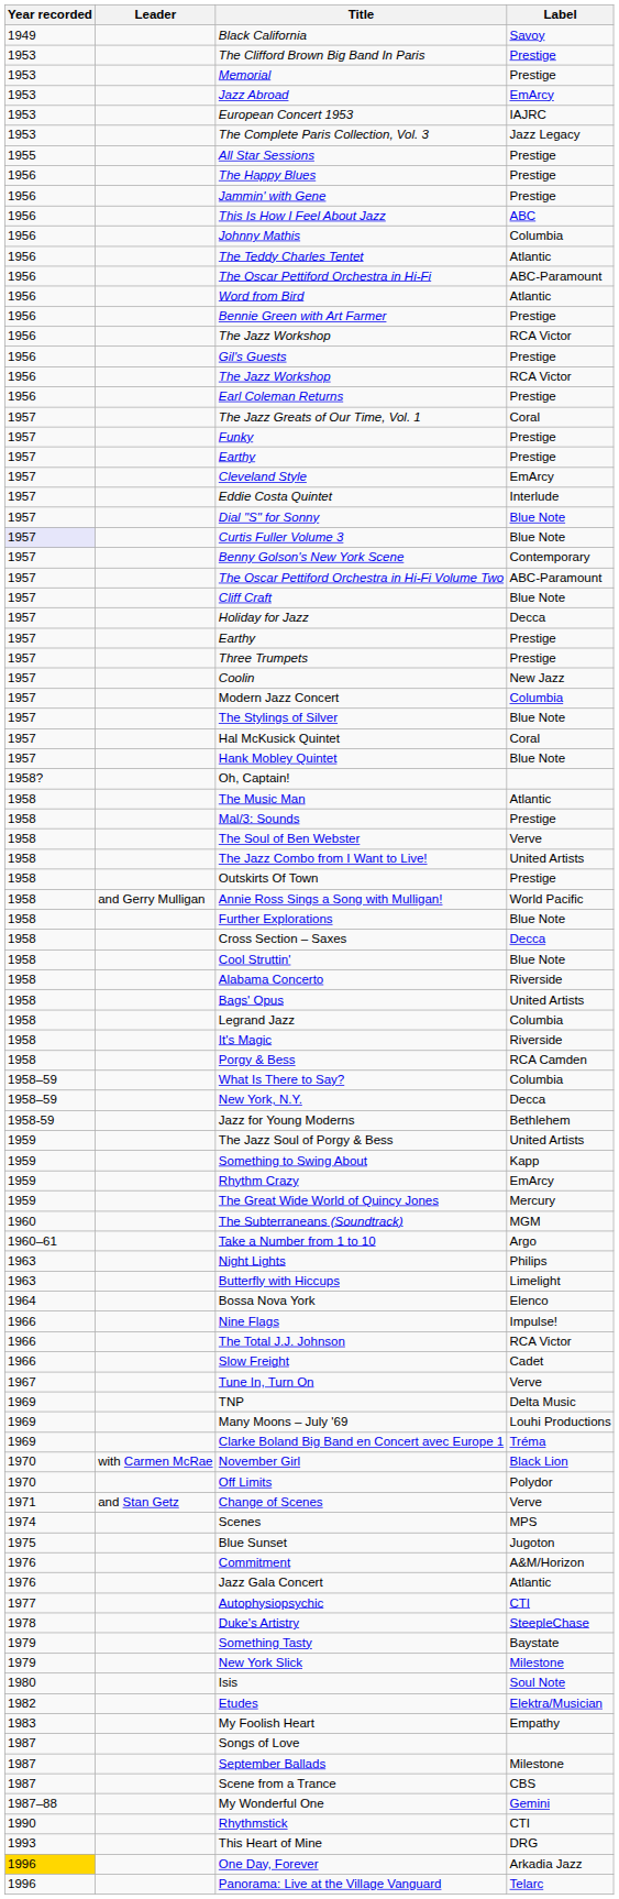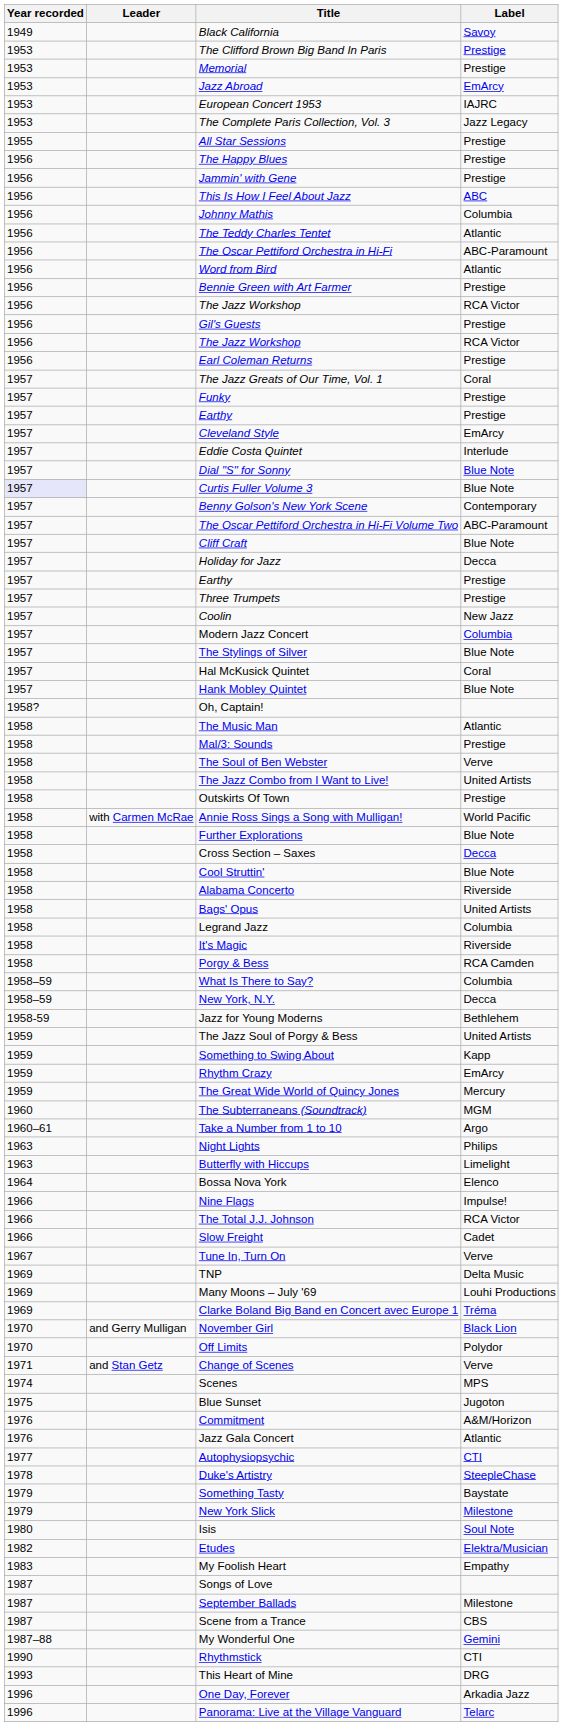Annie Ross Sings a Song with Mulligan! | Leader: and Gerry Mulligan -> with Carmen McRae
November Girl | Leader: with Carmen McRae -> and Gerry Mulligan
One Day, Forever | Year recorded: gold background -> no background
